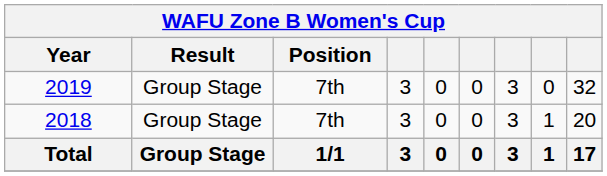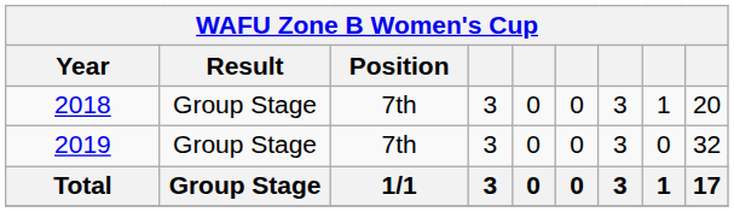rows swapped: 2018 <-> 2019
